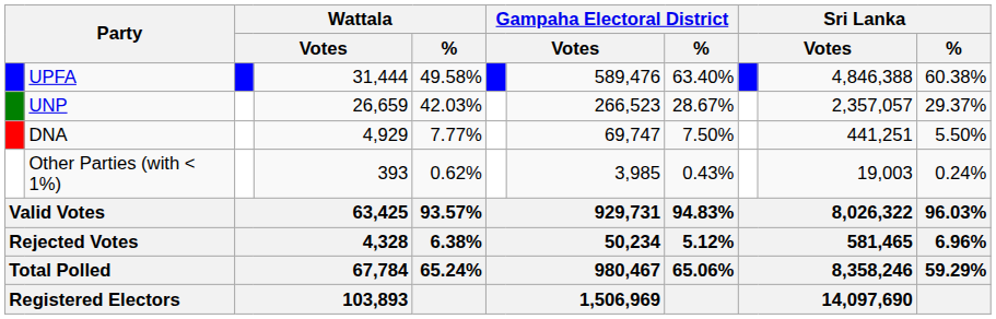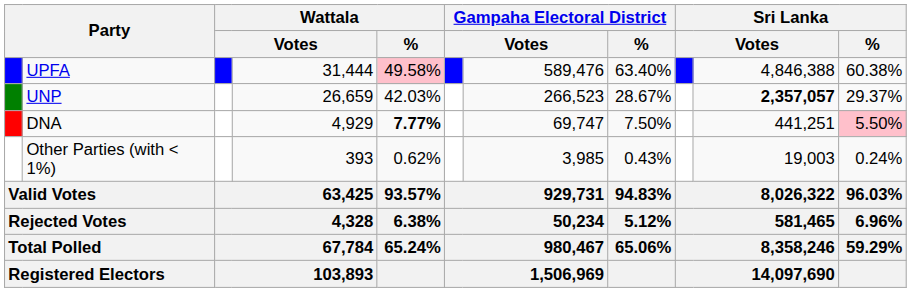UPFA | Wattala / %: no background -> pink background
UNP | column 10: normal -> bold
DNA | Wattala / %: normal -> bold
DNA | Sri Lanka / %: no background -> pink background
